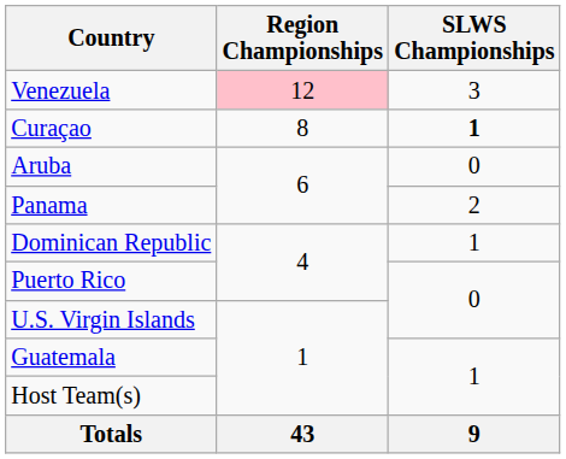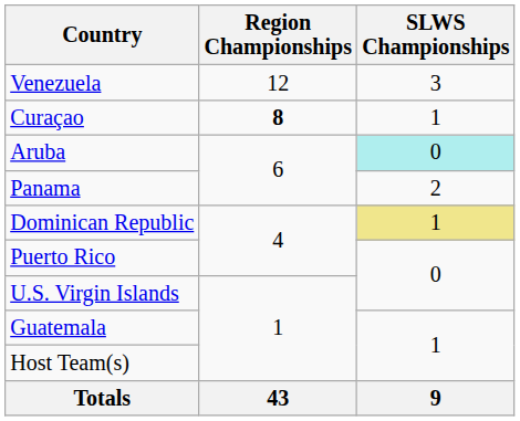Venezuela | Region Championships: pink background -> no background
Curaçao | Region Championships: normal -> bold
Curaçao | SLWS Championships: bold -> normal
Aruba | SLWS Championships: no background -> paleturquoise background
Dominican Republic | SLWS Championships: no background -> khaki background
